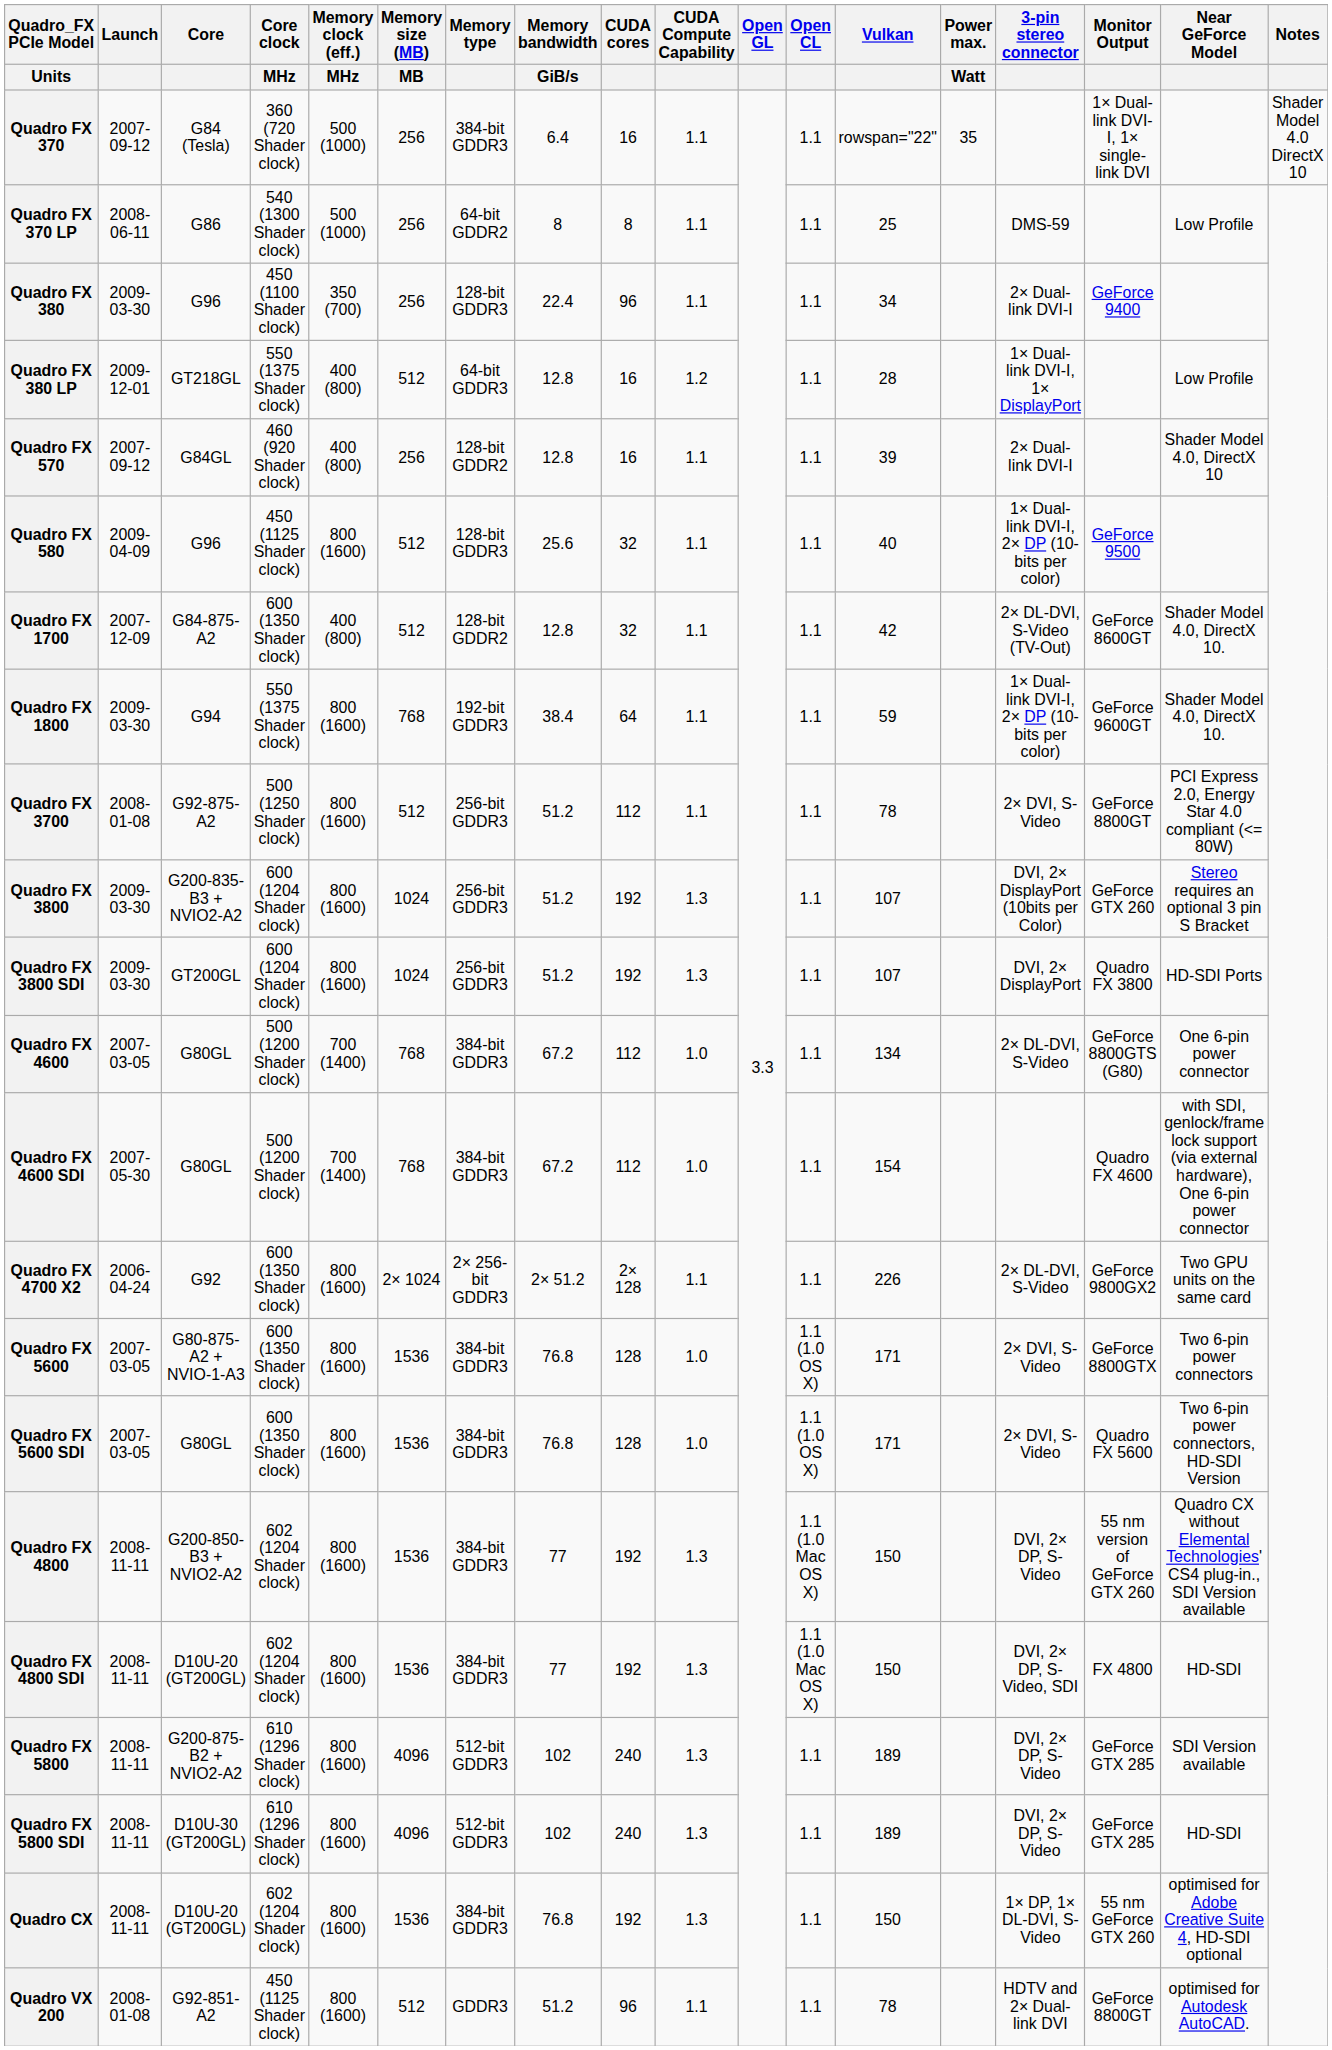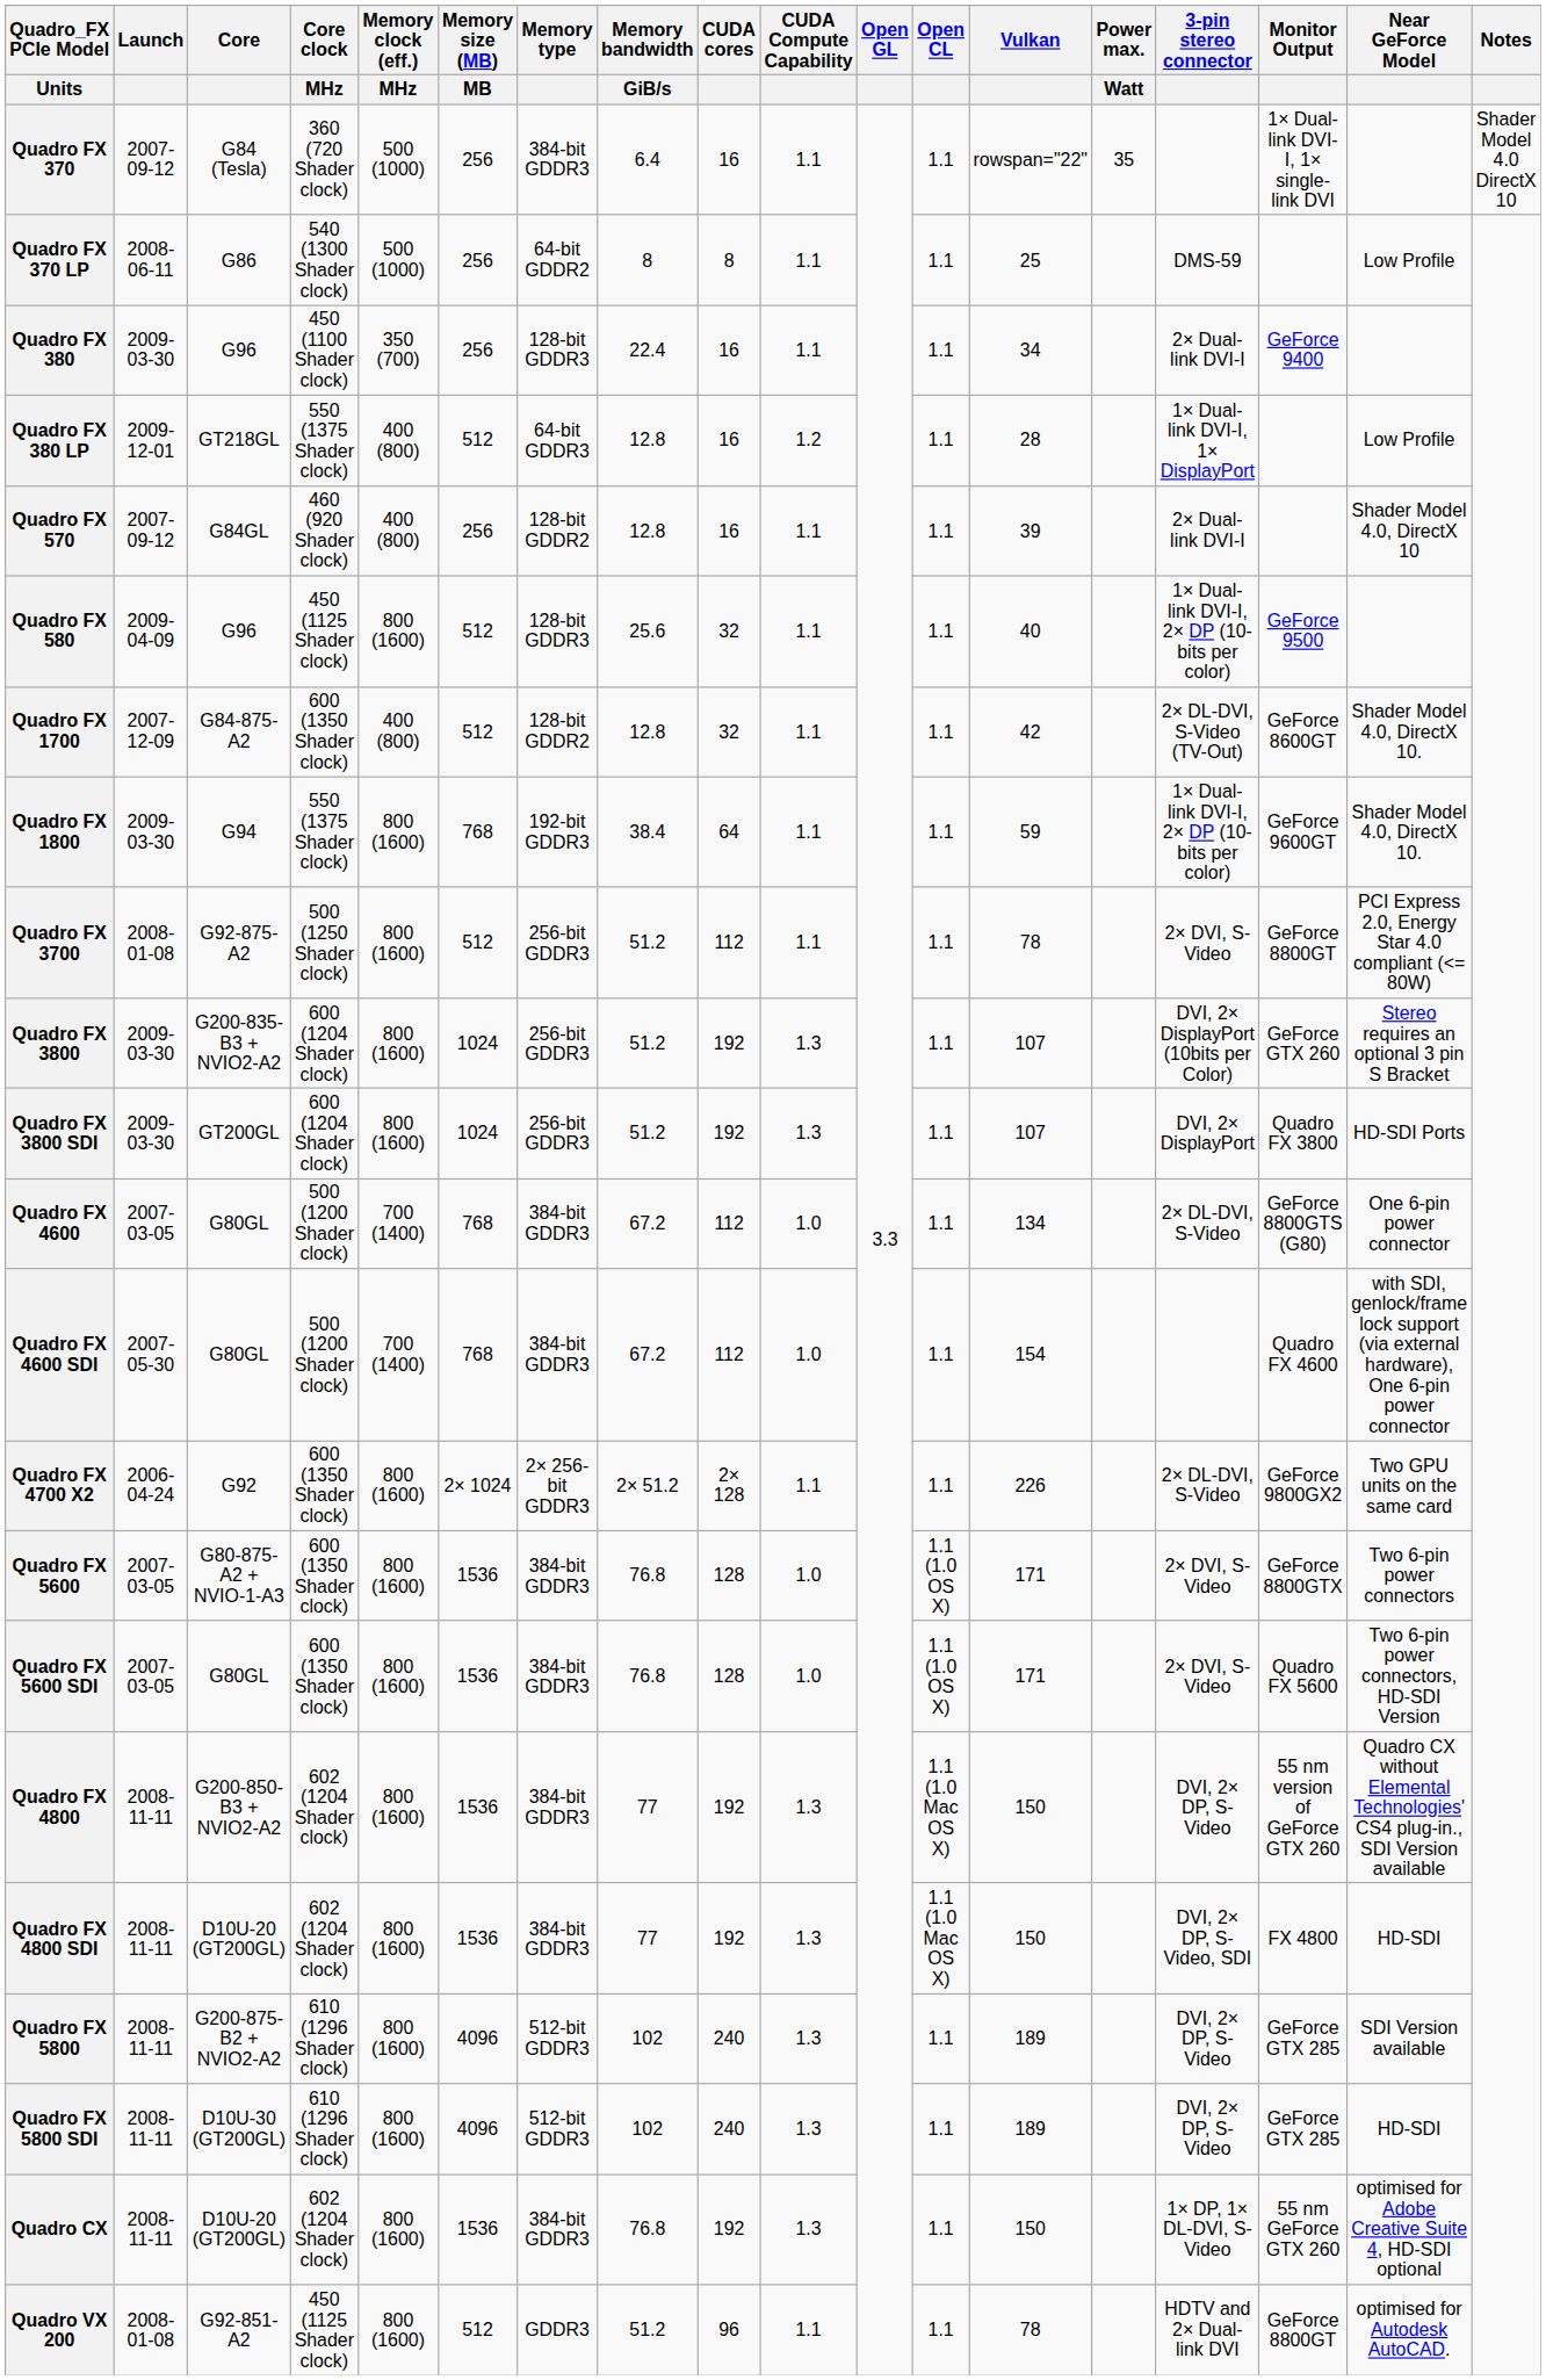Quadro FX 380 | CUDA cores: 96 -> 16
